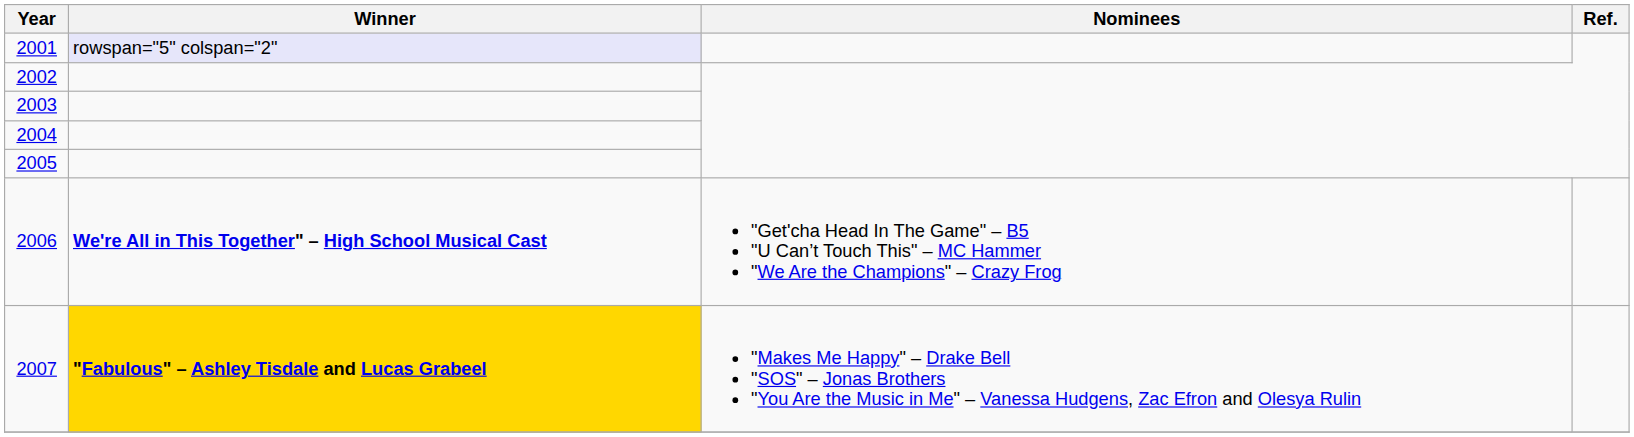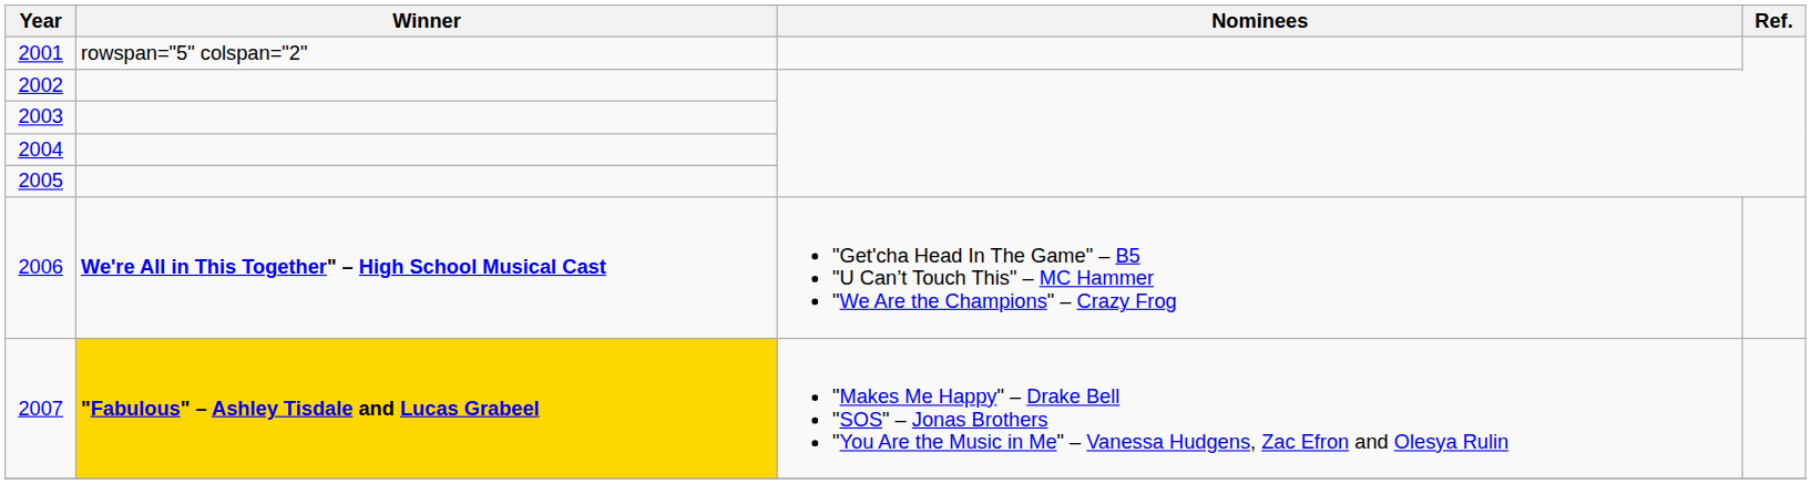2001 | Winner: lavender background -> no background
